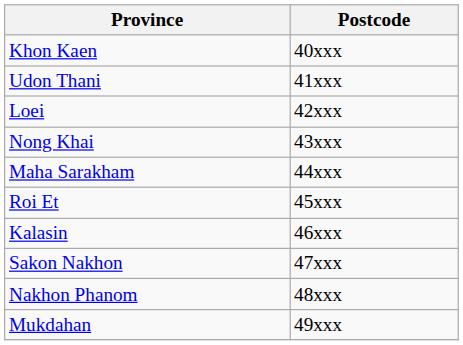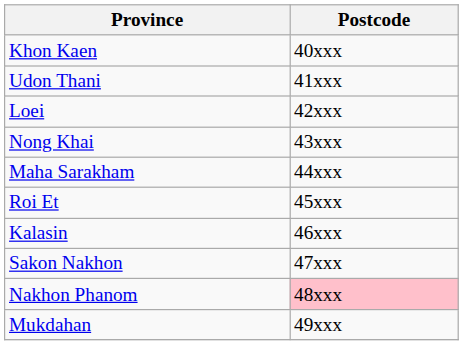Nakhon Phanom | Postcode: no background -> pink background
